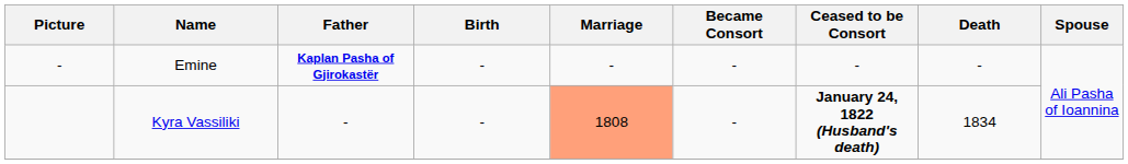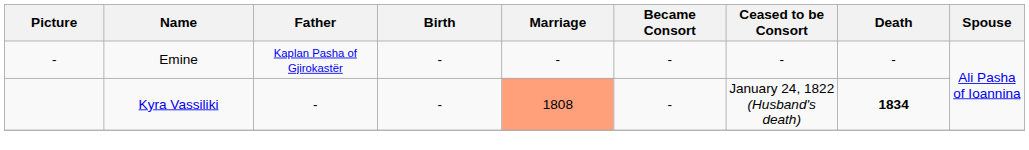Emine | Father: bold -> normal
Kyra Vassiliki | Ceased to be Consort: bold -> normal
Kyra Vassiliki | Death: normal -> bold
